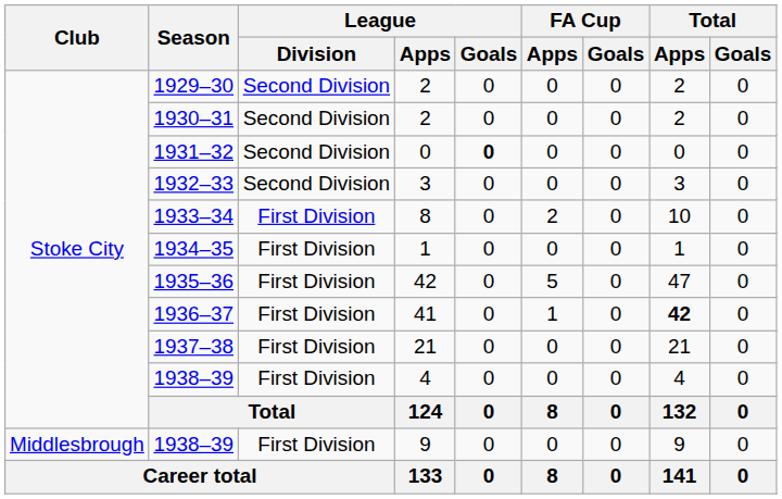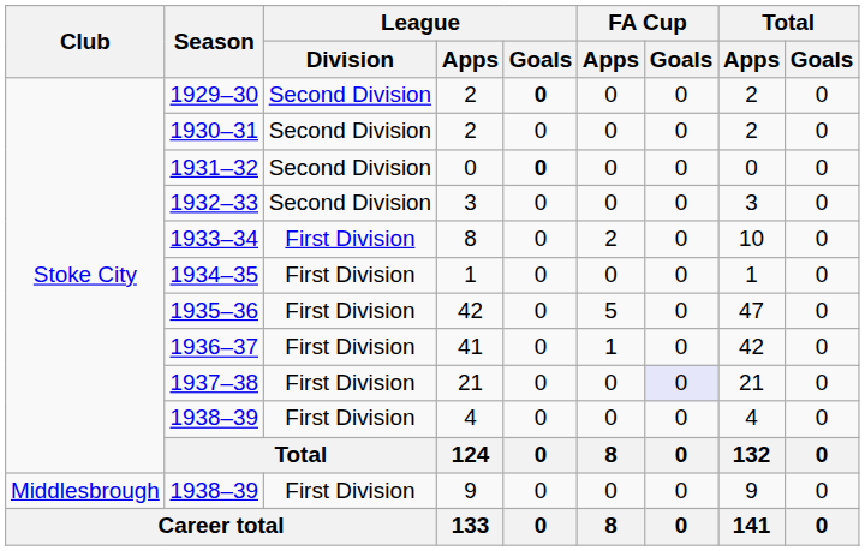1929–30 | League / Goals: normal -> bold
1936–37 | Total / Apps: bold -> normal
1937–38 | FA Cup / Goals: no background -> lavender background
